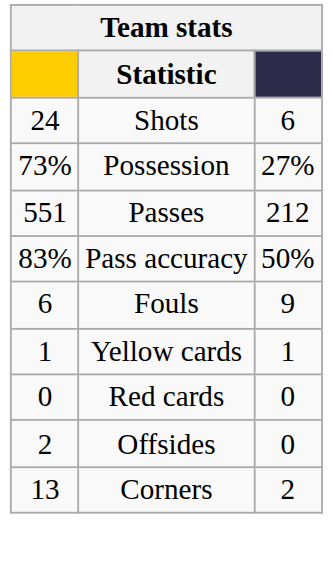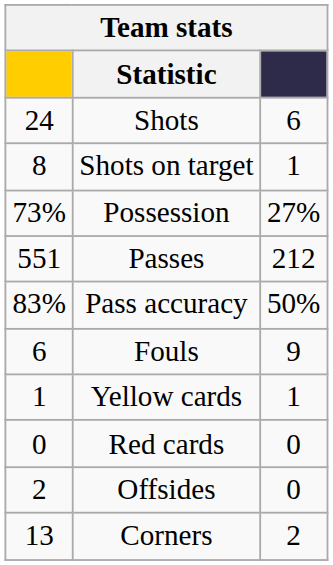+ row: 8 | Shots on target | 1
